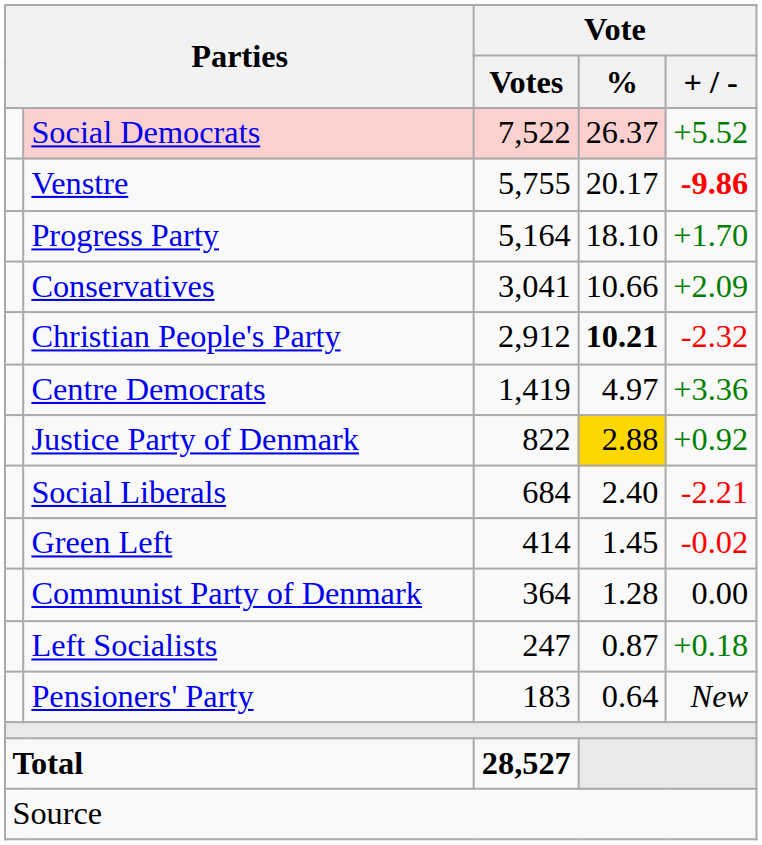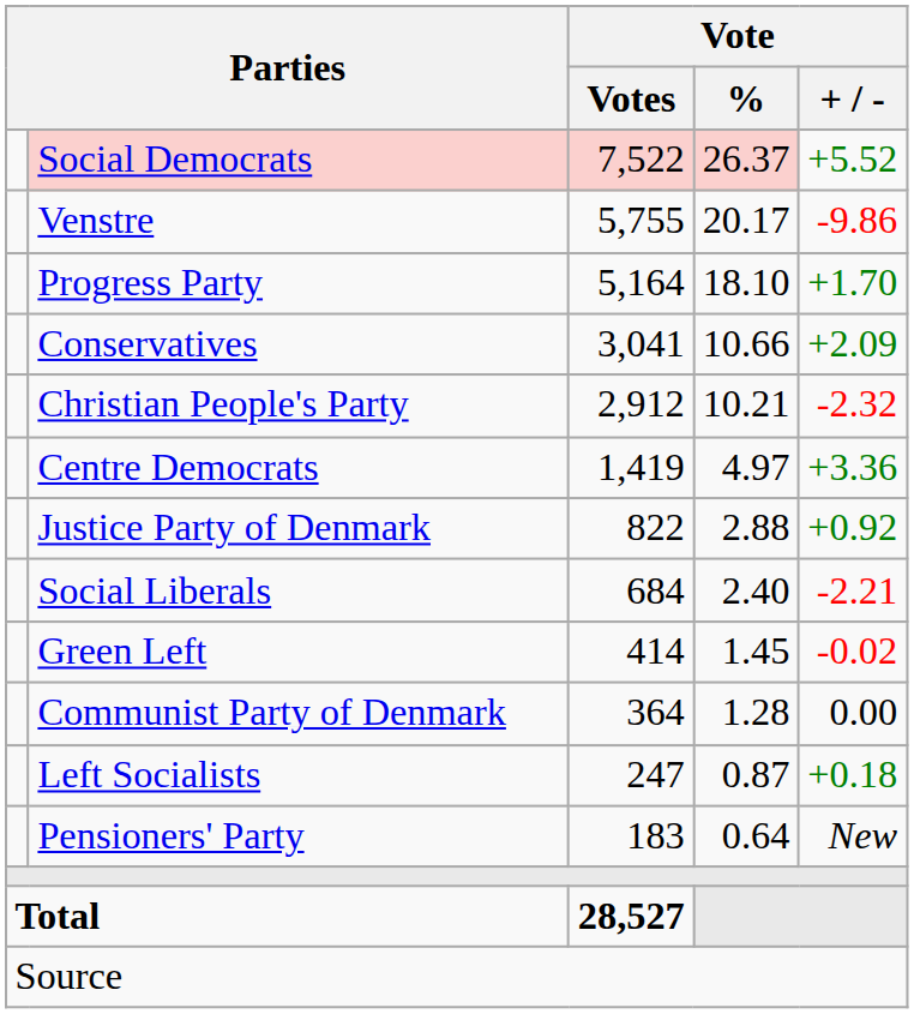Venstre | Vote / + / -: bold -> normal
Christian People's Party | Vote / %: bold -> normal
Justice Party of Denmark | Vote / %: gold background -> no background
